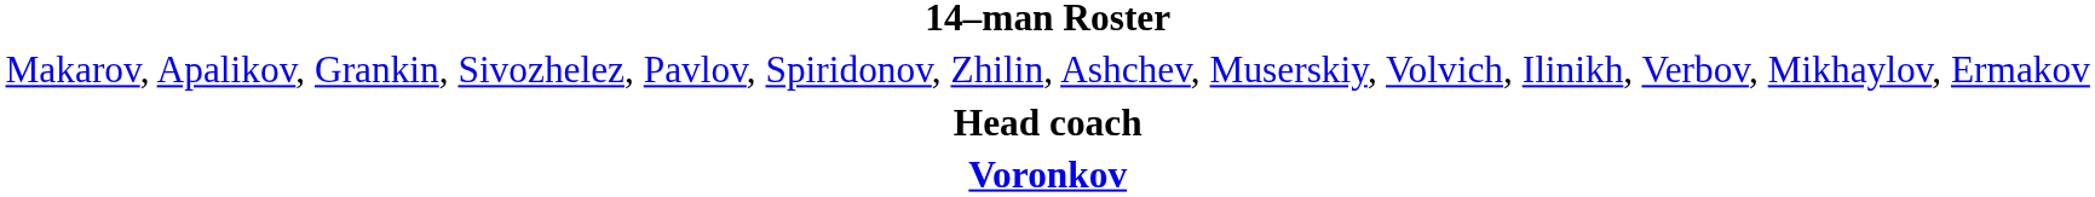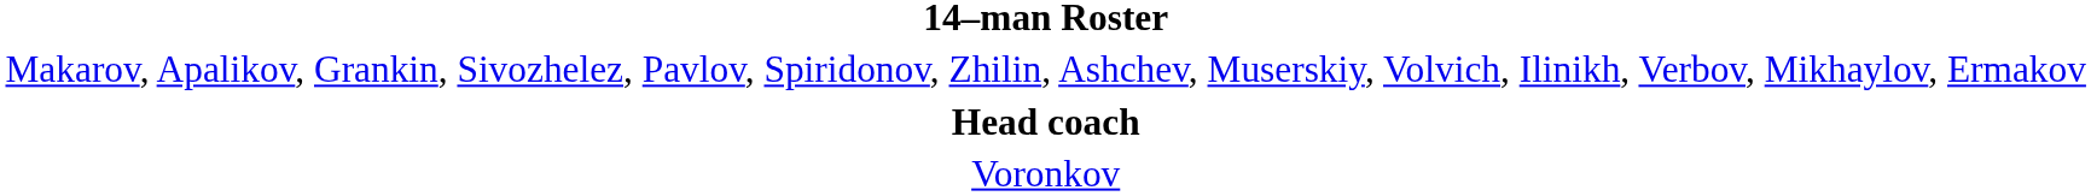row 4 | column 1: bold -> normal
